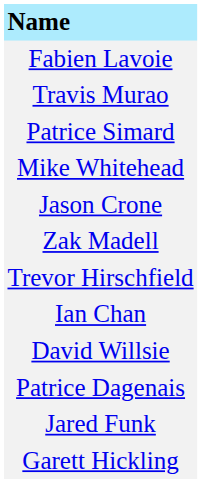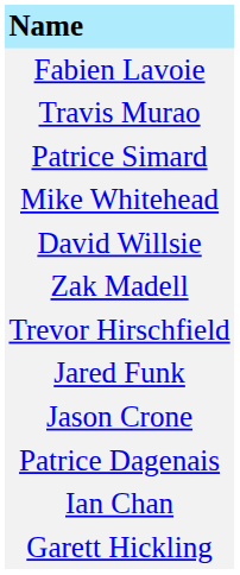row 6 | column 1: Jason Crone -> David Willsie
row 9 | column 1: Ian Chan -> Jared Funk
row 10 | column 1: David Willsie -> Jason Crone
row 12 | column 1: Jared Funk -> Ian Chan
